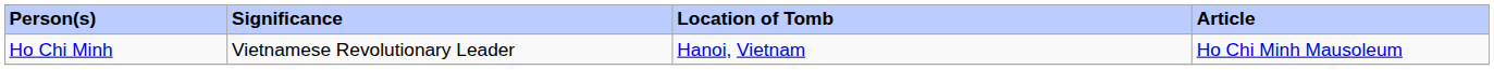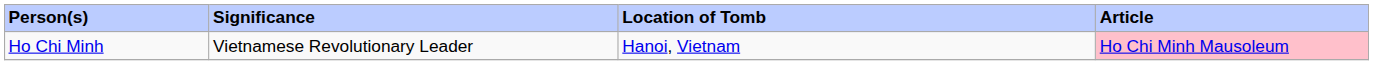Ho Chi Minh | Article: no background -> pink background
